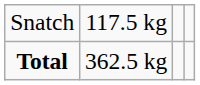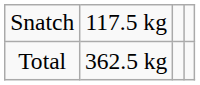row 2 | column 1: bold -> normal
